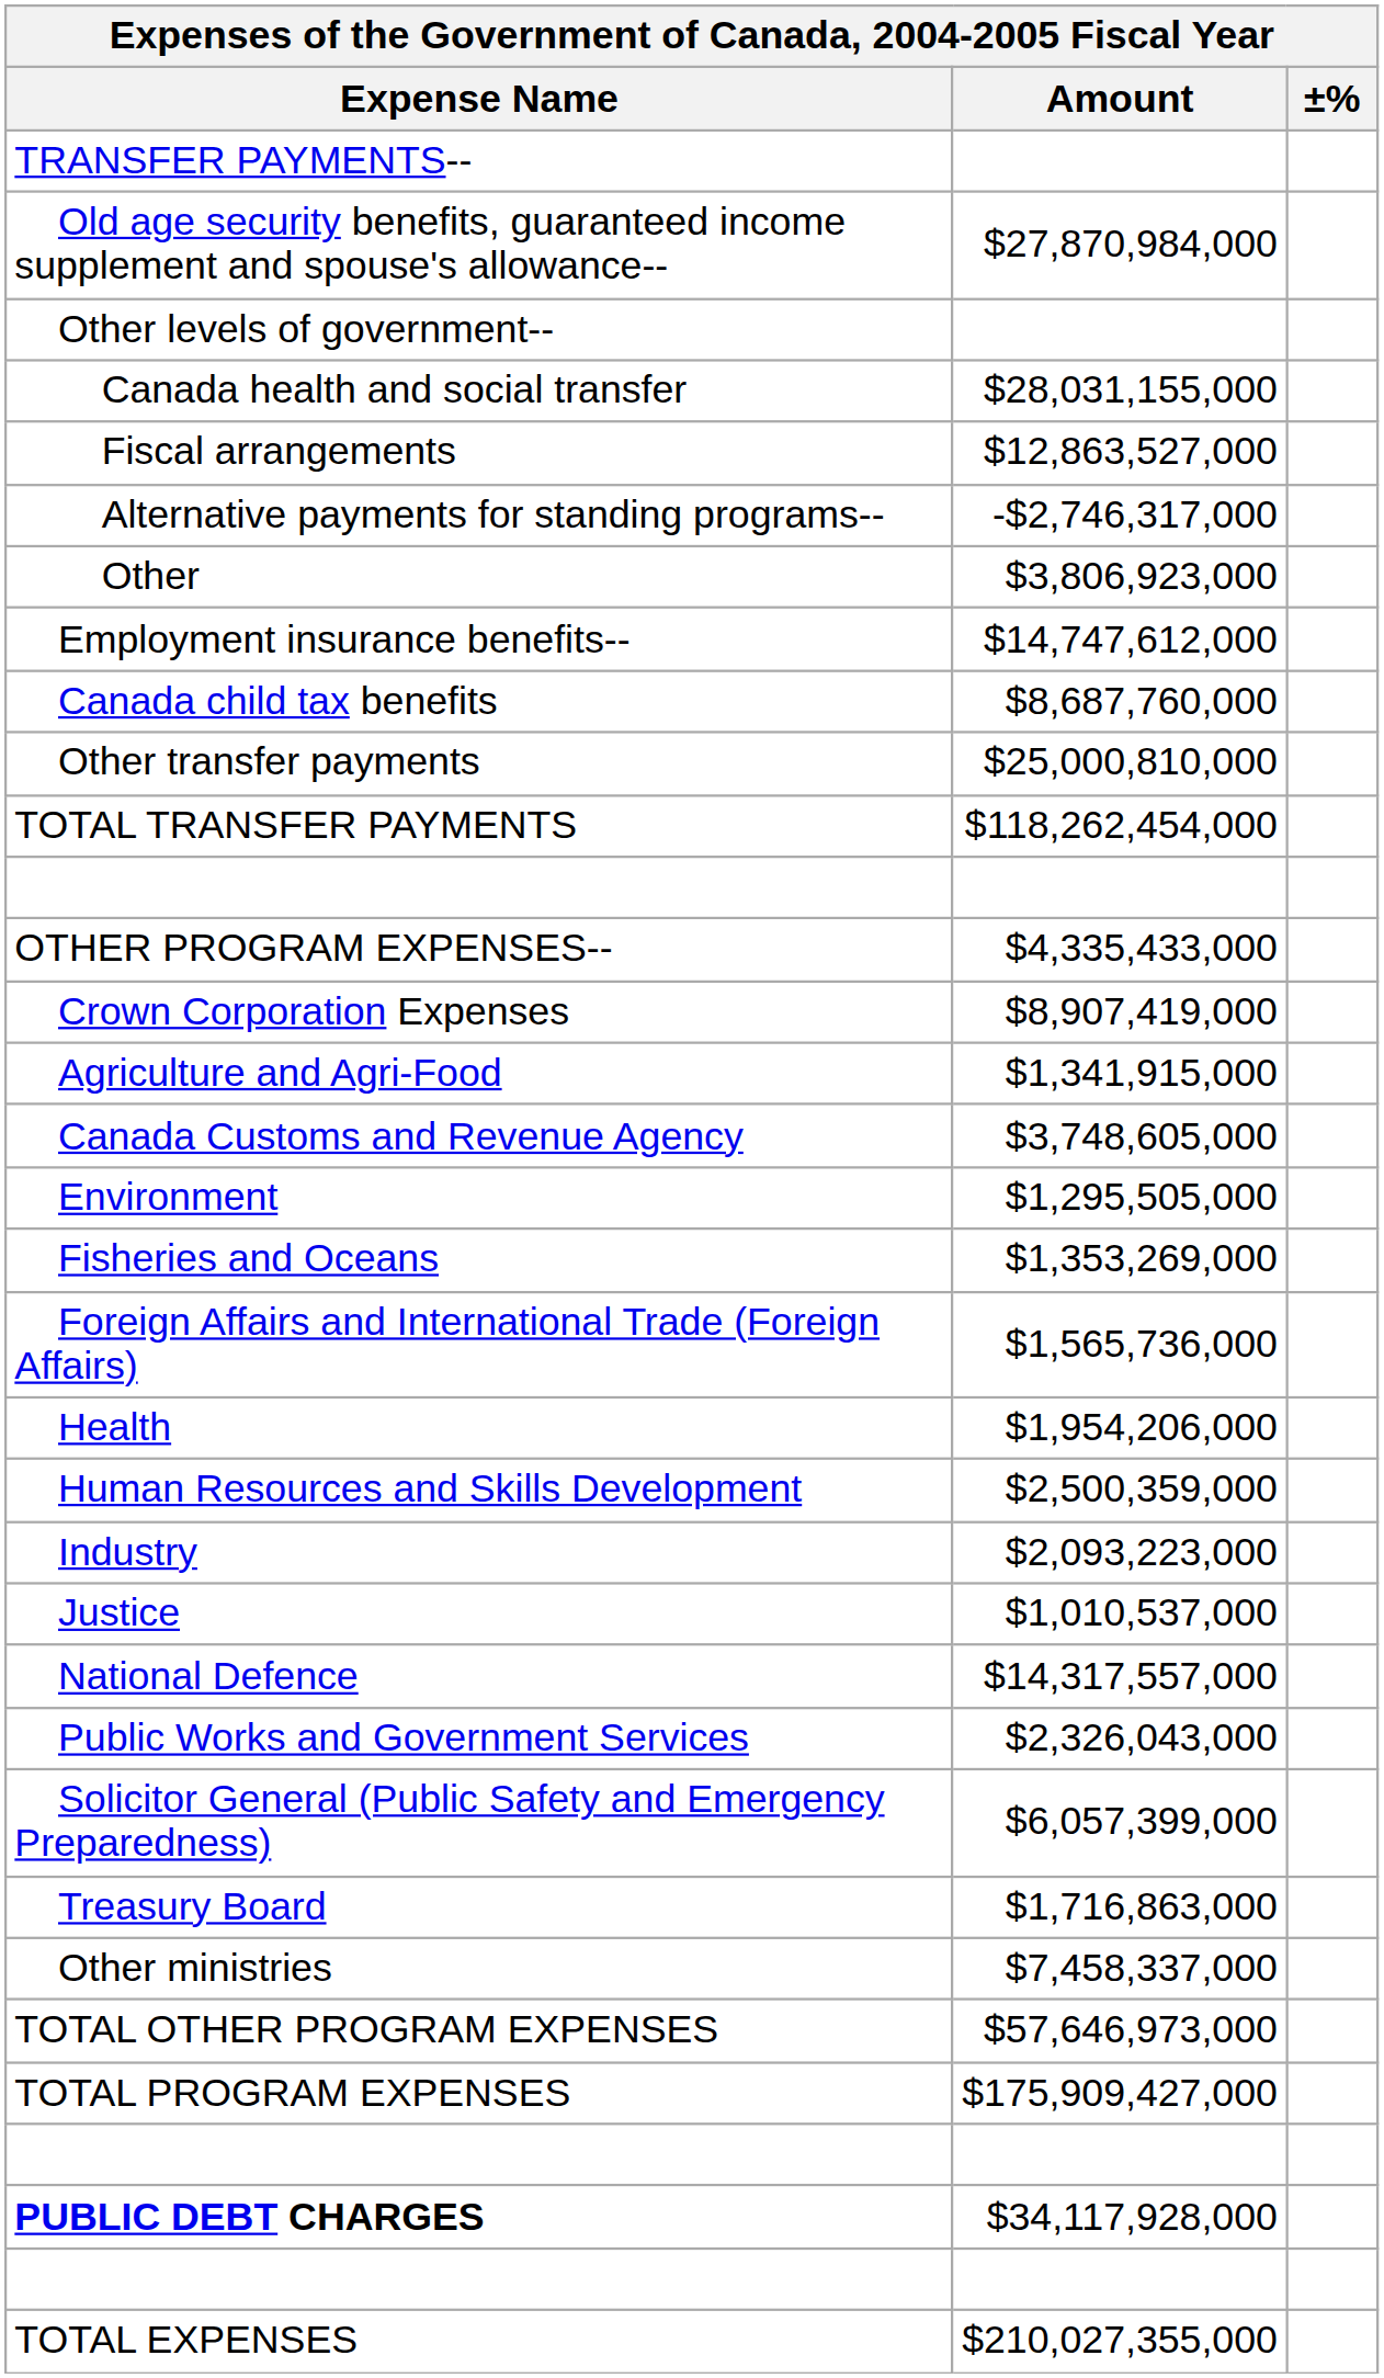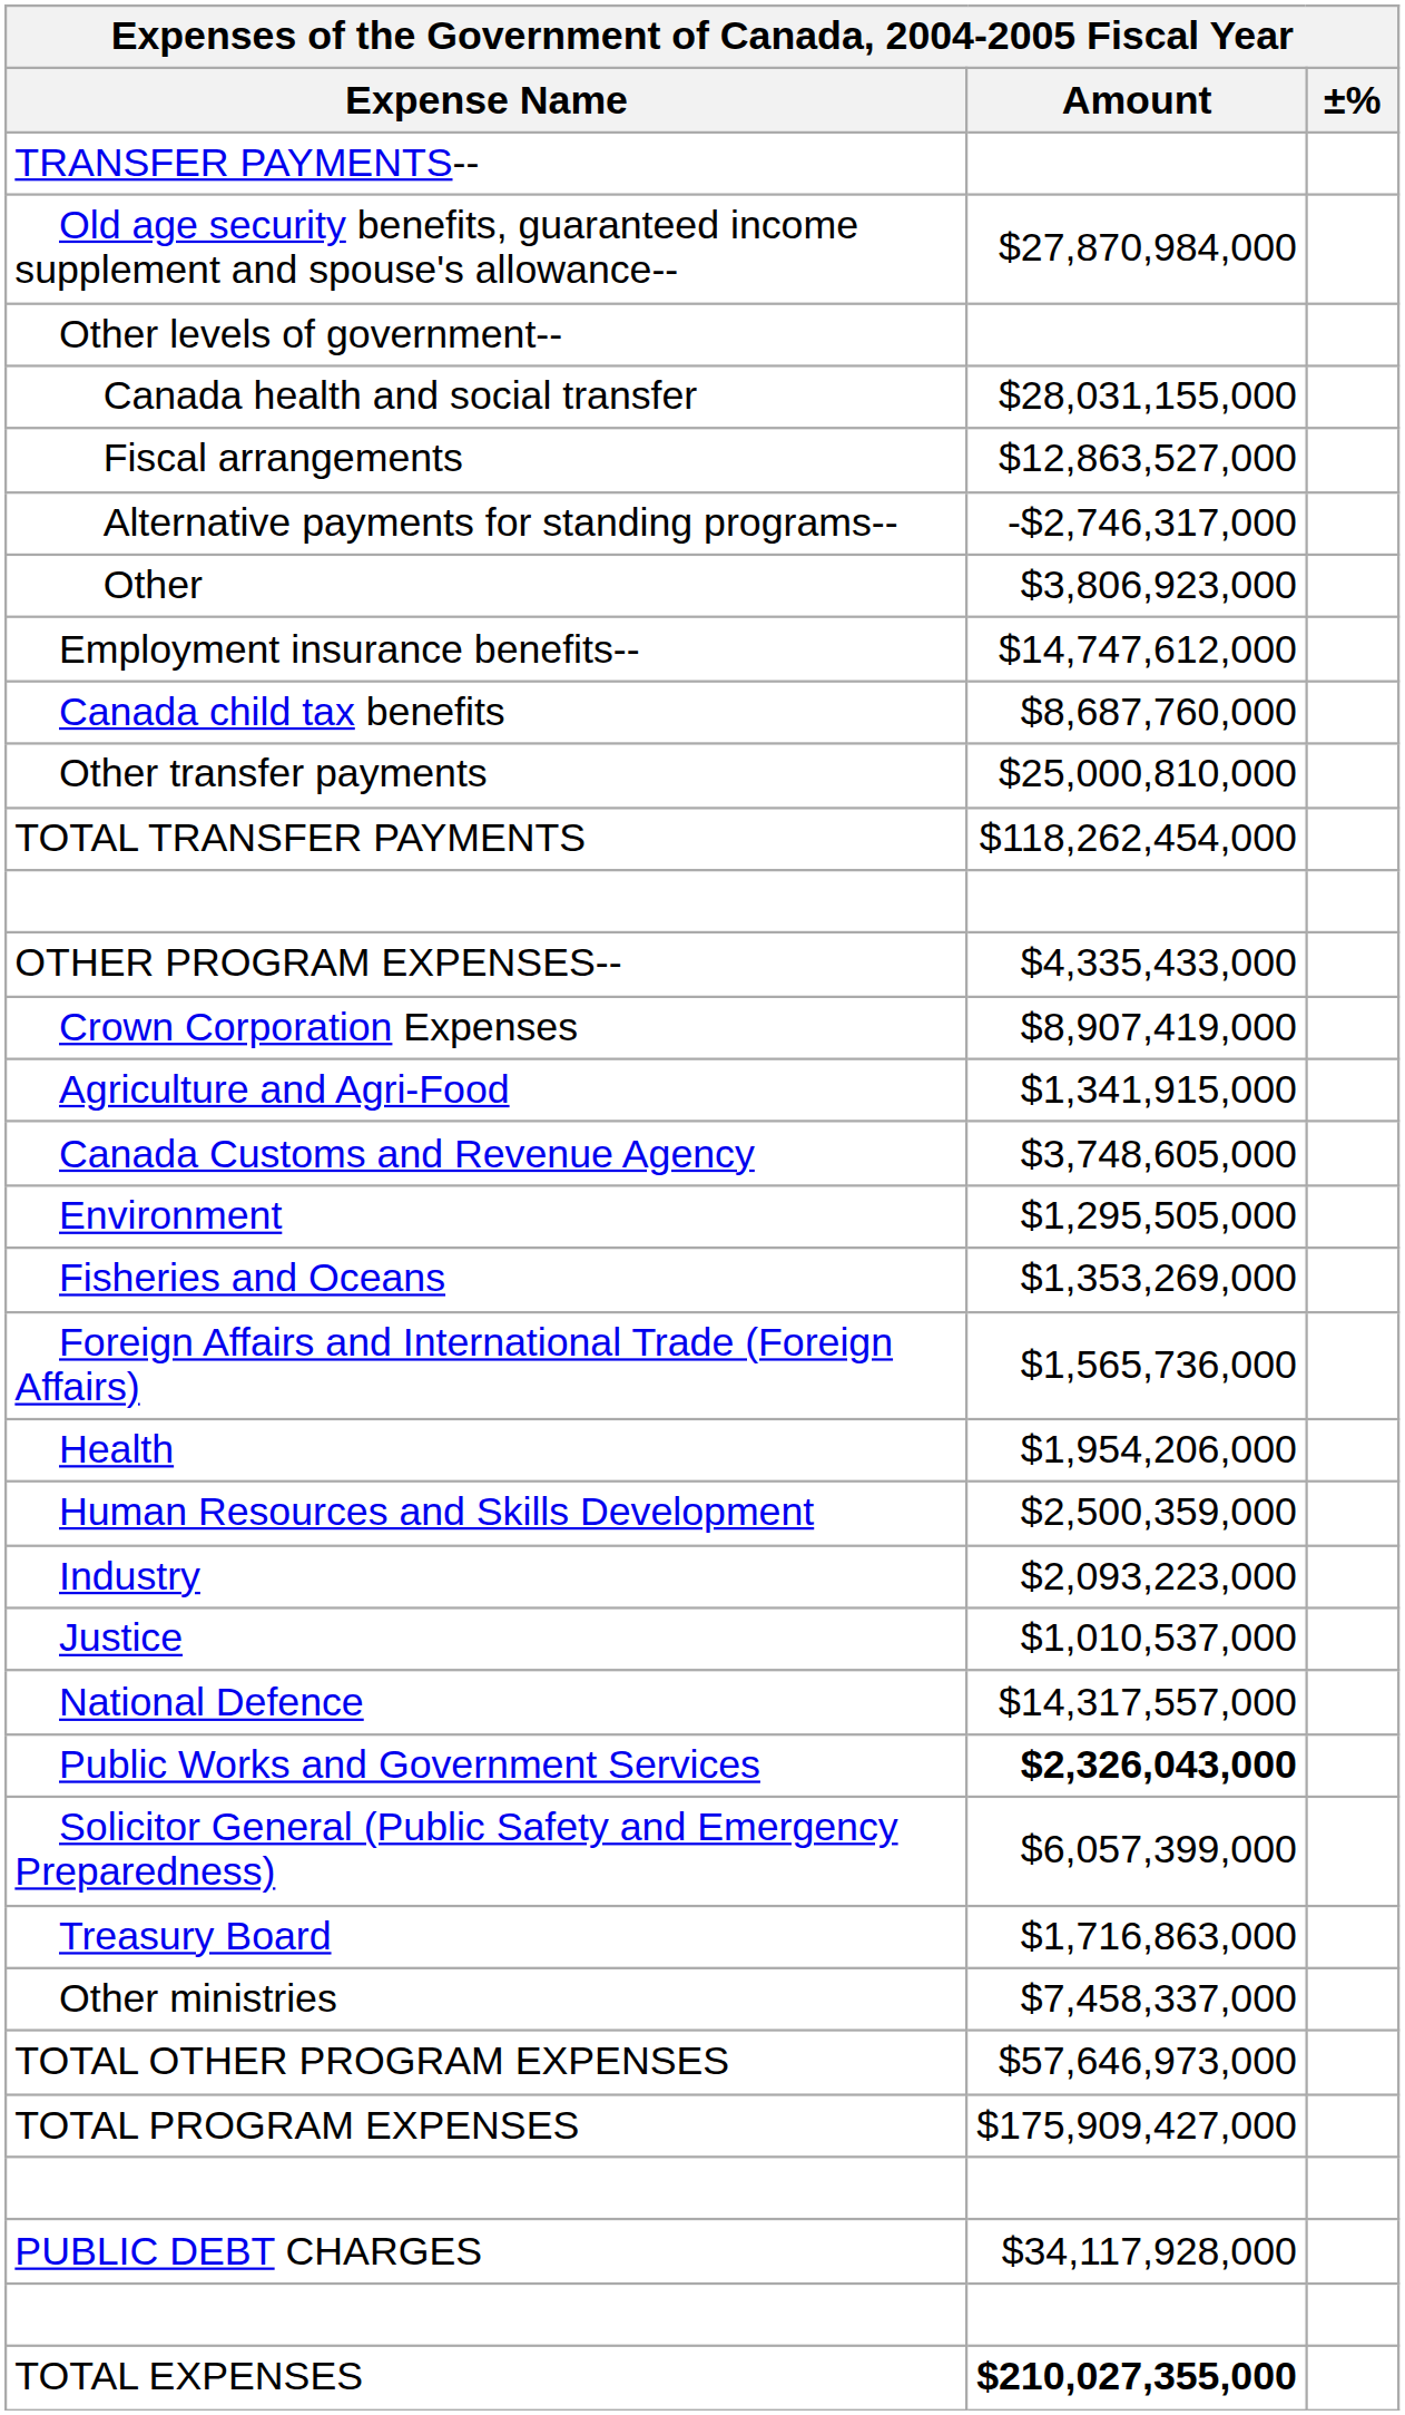Public Works and Government Services | Amount: normal -> bold
PUBLIC DEBT CHARGES | Expense Name: bold -> normal
TOTAL EXPENSES | Amount: normal -> bold
